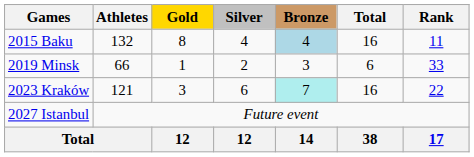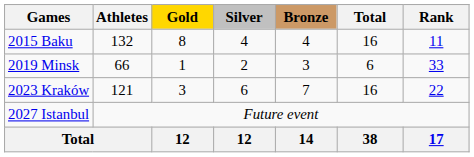2015 Baku | Bronze: lightblue background -> no background
2023 Kraków | Bronze: paleturquoise background -> no background
